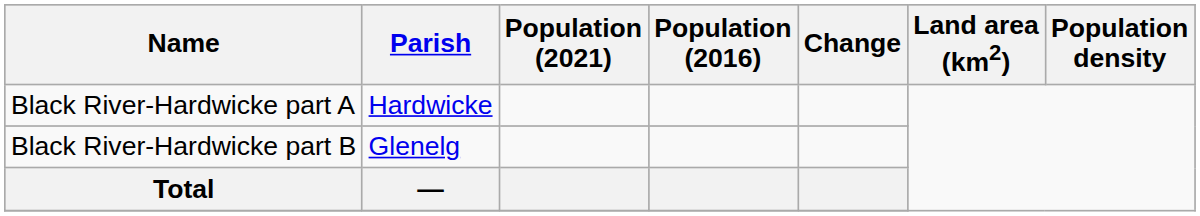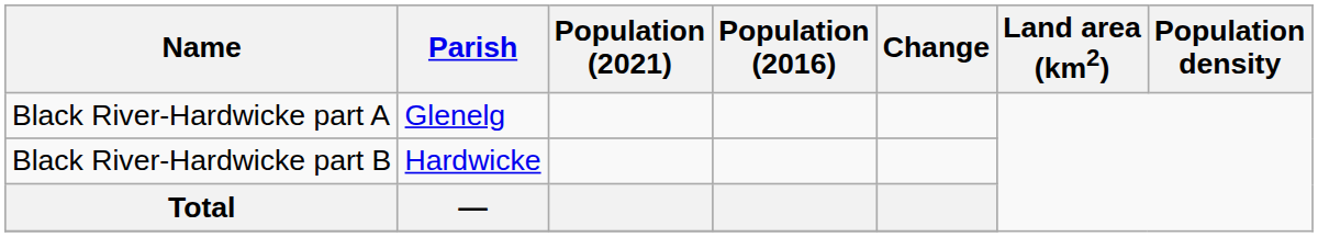Black River-Hardwicke part A | Parish: Hardwicke -> Glenelg
Black River-Hardwicke part B | Parish: Glenelg -> Hardwicke
